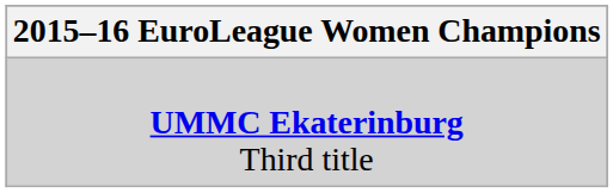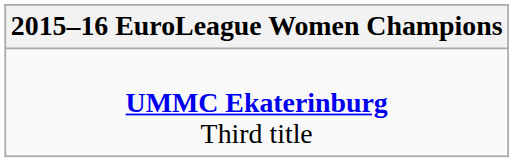row 2 | column 1: lightgrey background -> no background
